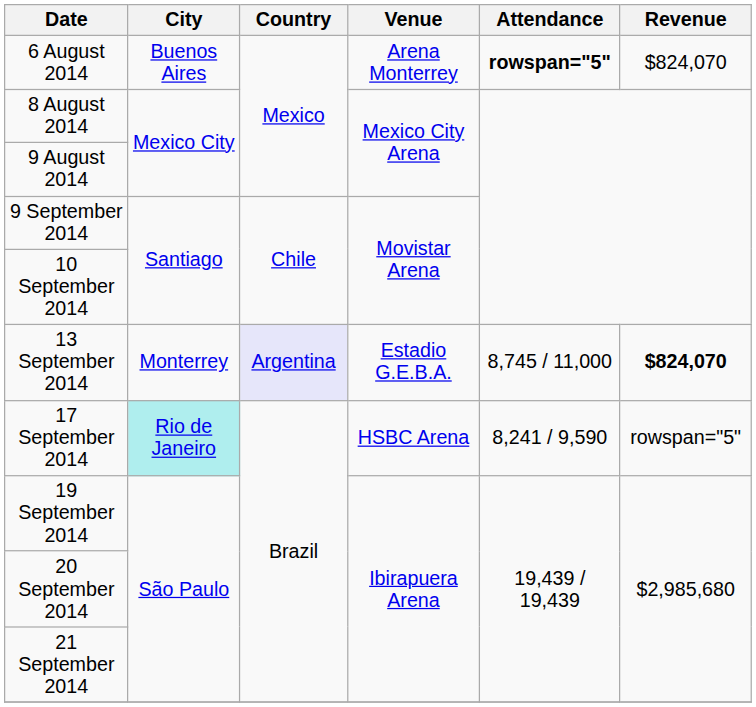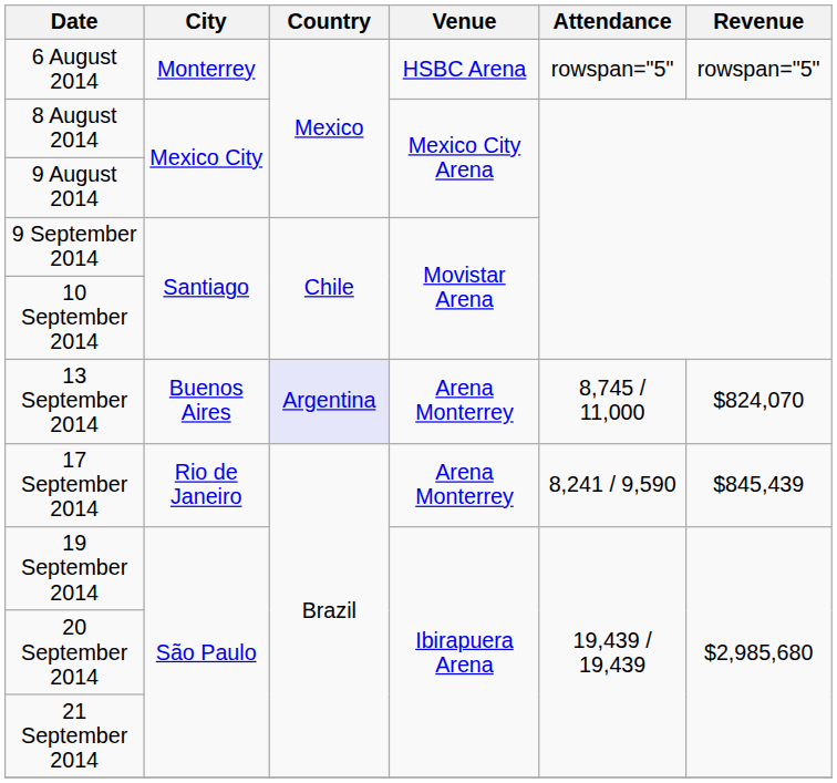6 August 2014 | City: Buenos Aires -> Monterrey
6 August 2014 | Venue: Arena Monterrey -> HSBC Arena
6 August 2014 | Attendance: bold -> normal
6 August 2014 | Revenue: $824,070 -> rowspan="5"
13 September 2014 | City: Monterrey -> Buenos Aires
13 September 2014 | Venue: Estadio G.E.B.A. -> Arena Monterrey
13 September 2014 | Revenue: bold -> normal
17 September 2014 | City: paleturquoise background -> no background
17 September 2014 | Venue: HSBC Arena -> Arena Monterrey
17 September 2014 | Revenue: rowspan="5" -> $845,439
